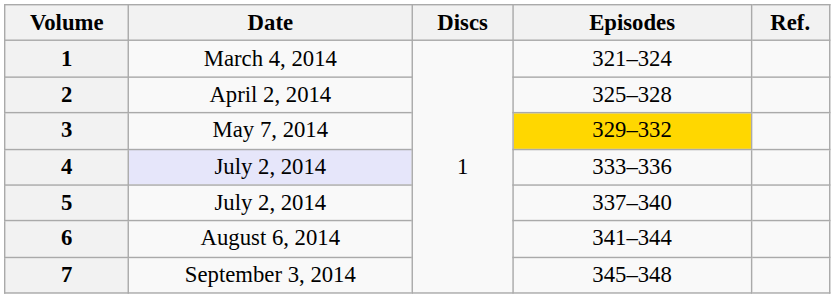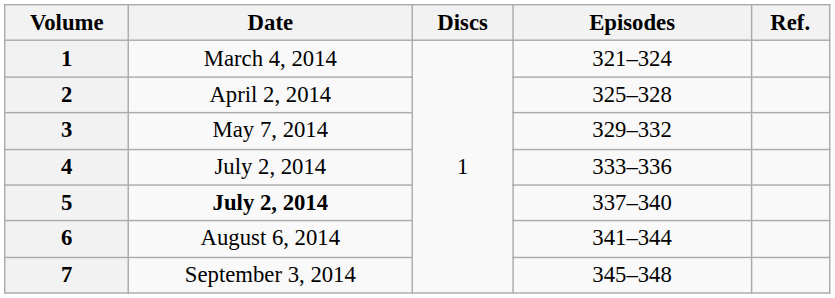3 | Episodes: gold background -> no background
4 | Date: lavender background -> no background
5 | Date: normal -> bold
